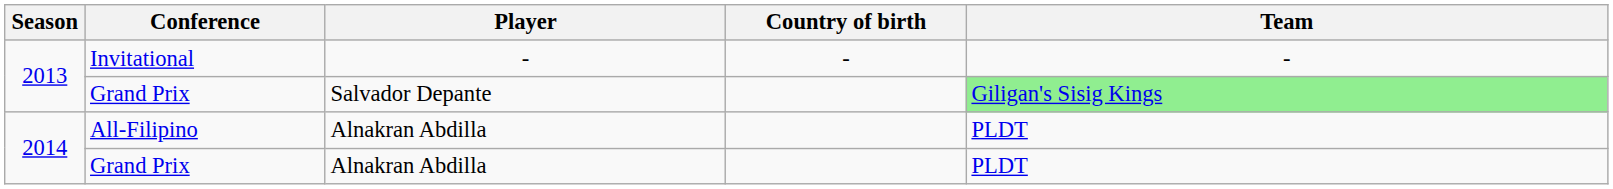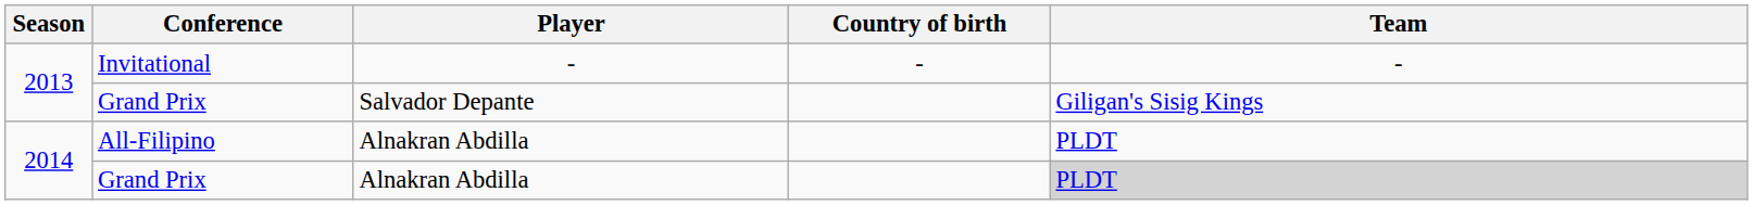Grand Prix / Salvador Depante | Team: lightgreen background -> no background
Grand Prix / Alnakran Abdilla | Team: no background -> lightgrey background
